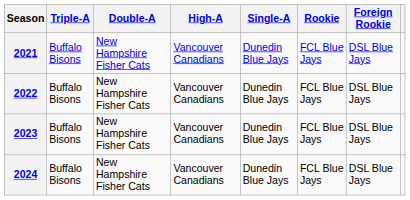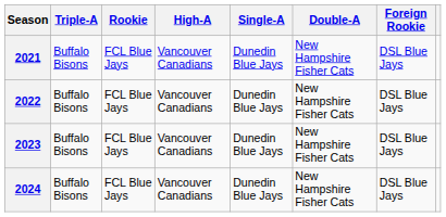columns swapped: Double-A <-> Rookie
